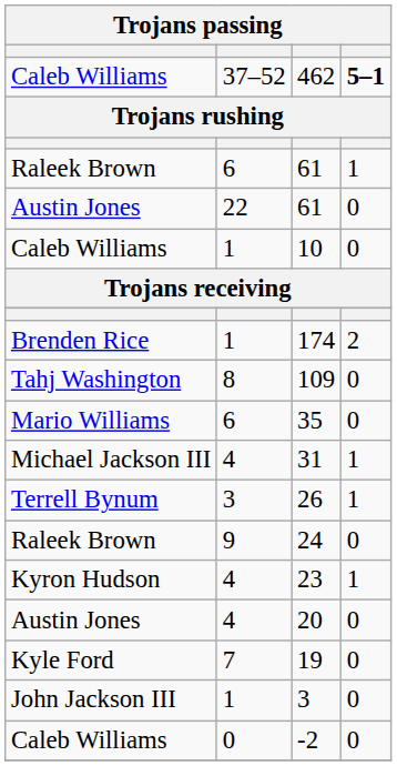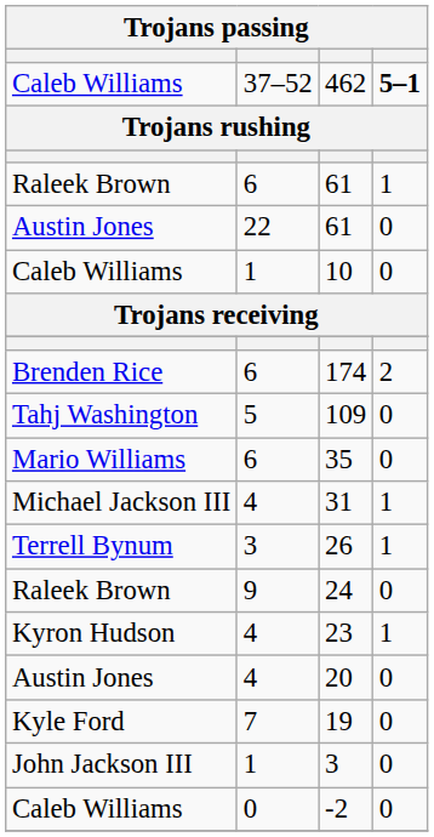174 | column 2: 1 -> 6
109 | column 2: 8 -> 5
